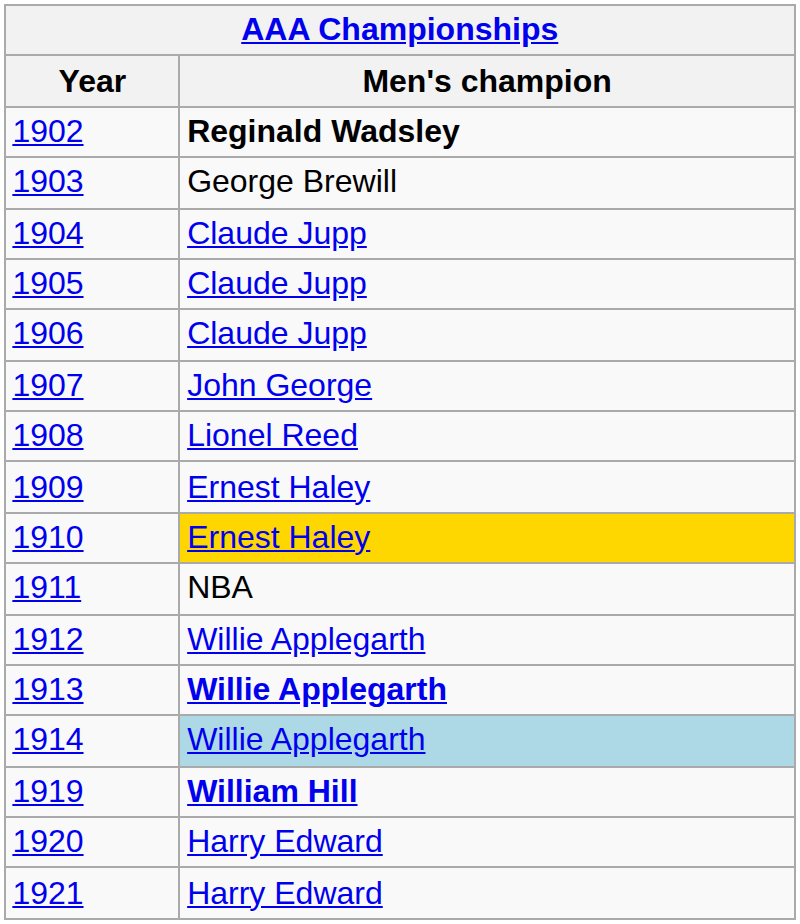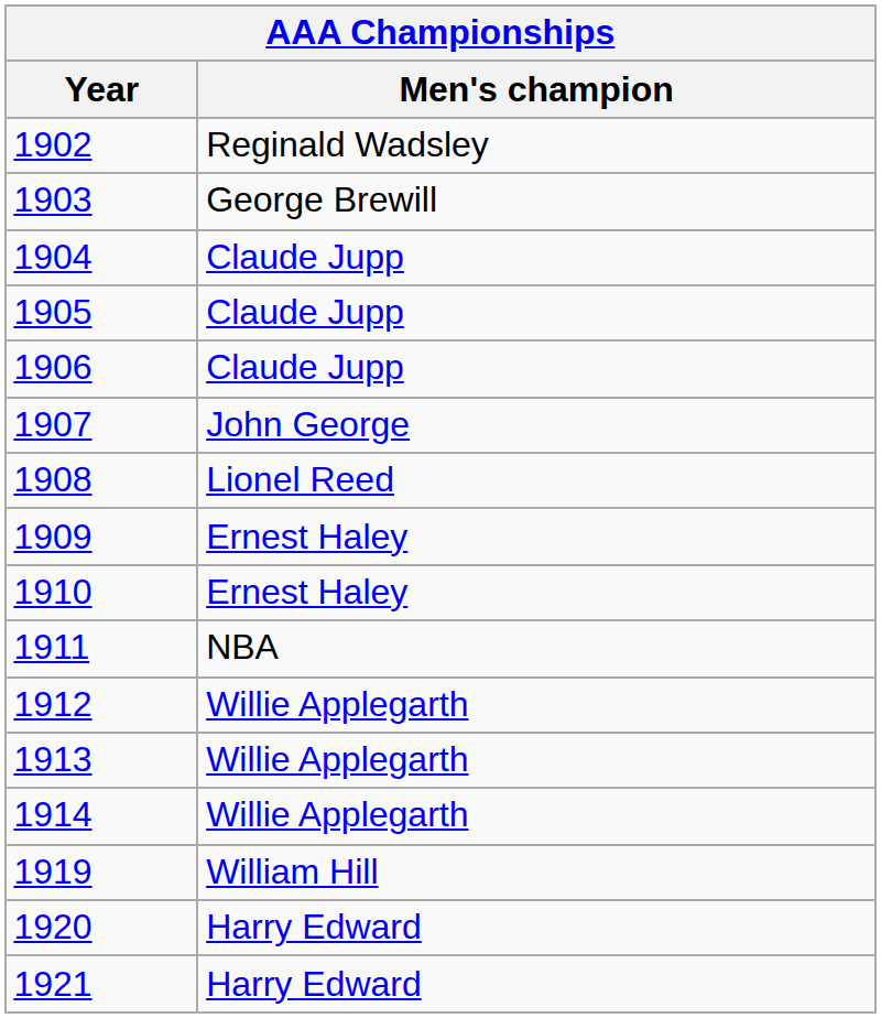1902 | Men's champion: bold -> normal
1910 | Men's champion: gold background -> no background
1913 | Men's champion: bold -> normal
1914 | Men's champion: lightblue background -> no background
1919 | Men's champion: bold -> normal
